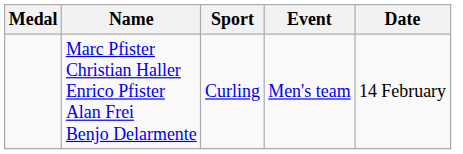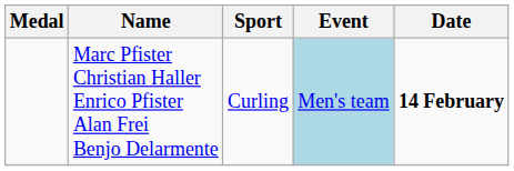row 2 | Event: no background -> lightblue background
row 2 | Date: normal -> bold
